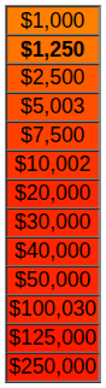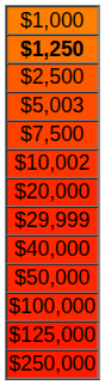row 8 | column 1: $30,000 -> $29,999
row 11 | column 1: $100,030 -> $100,000
